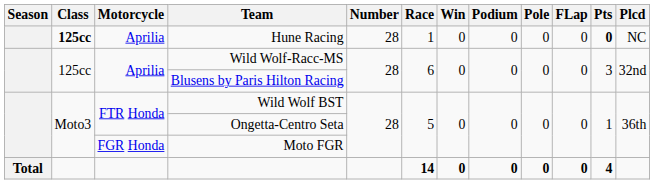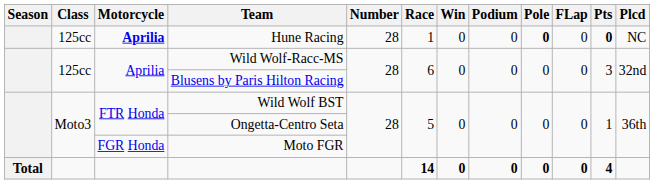Hune Racing | Class: bold -> normal
Hune Racing | Motorcycle: normal -> bold
Hune Racing | Pole: normal -> bold
